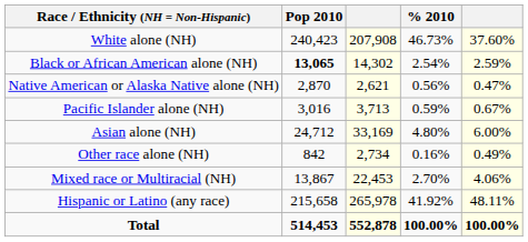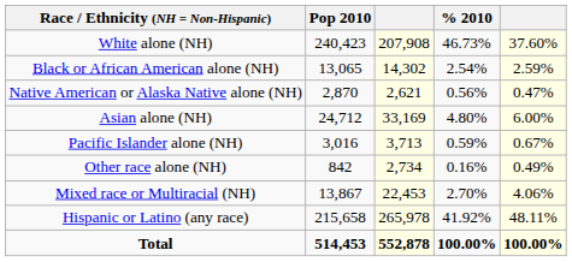Black or African American alone (NH) | Pop 2010: bold -> normal
rows swapped: Asian alone (NH) <-> Pacific Islander alone (NH)
